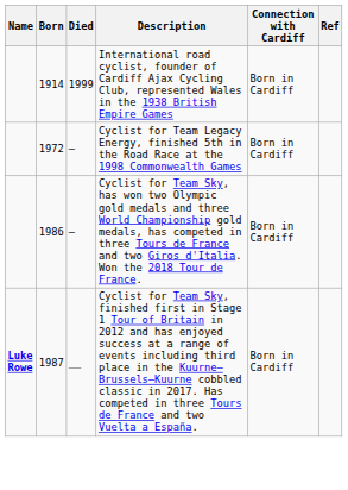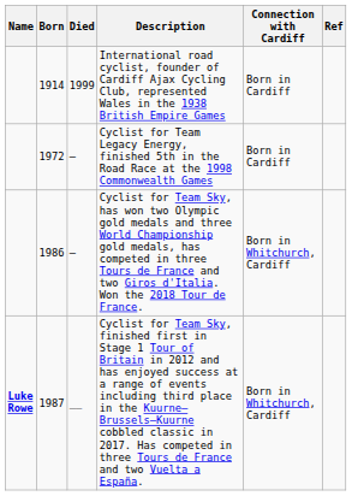row 4 | Connection with Cardiff: Born in Cardiff -> Born in Whitchurch, Cardiff
row 5 | Connection with Cardiff: Born in Cardiff -> Born in Whitchurch, Cardiff
